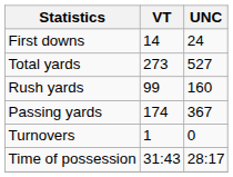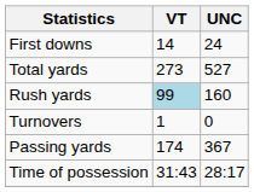Rush yards | VT: no background -> lightblue background
rows swapped: Passing yards <-> Turnovers
